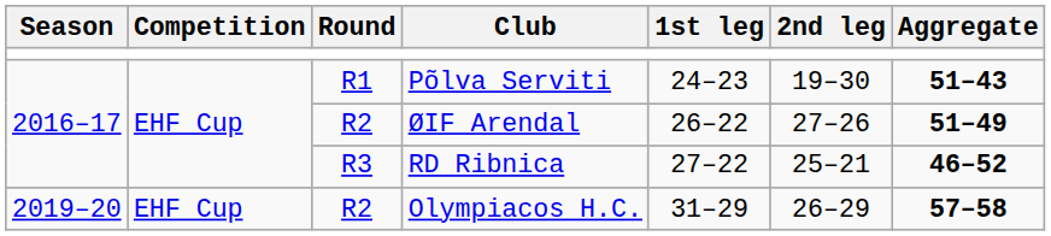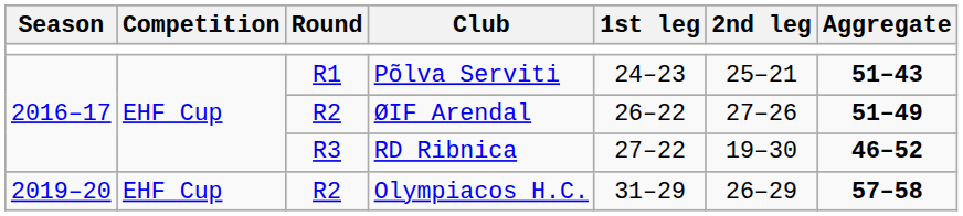Põlva Serviti | 2nd leg: 19–30 -> 25–21
RD Ribnica | 2nd leg: 25–21 -> 19–30
